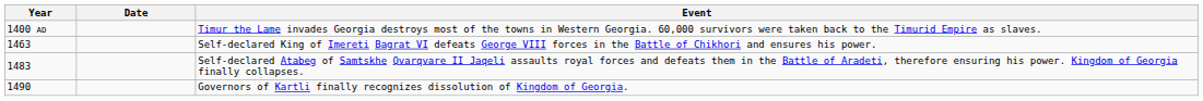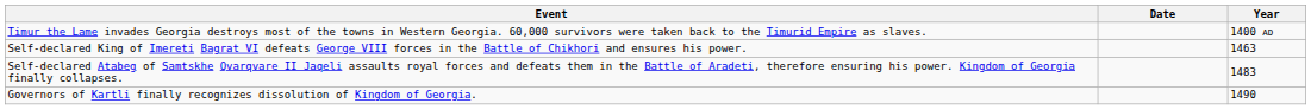columns swapped: Year <-> Event
